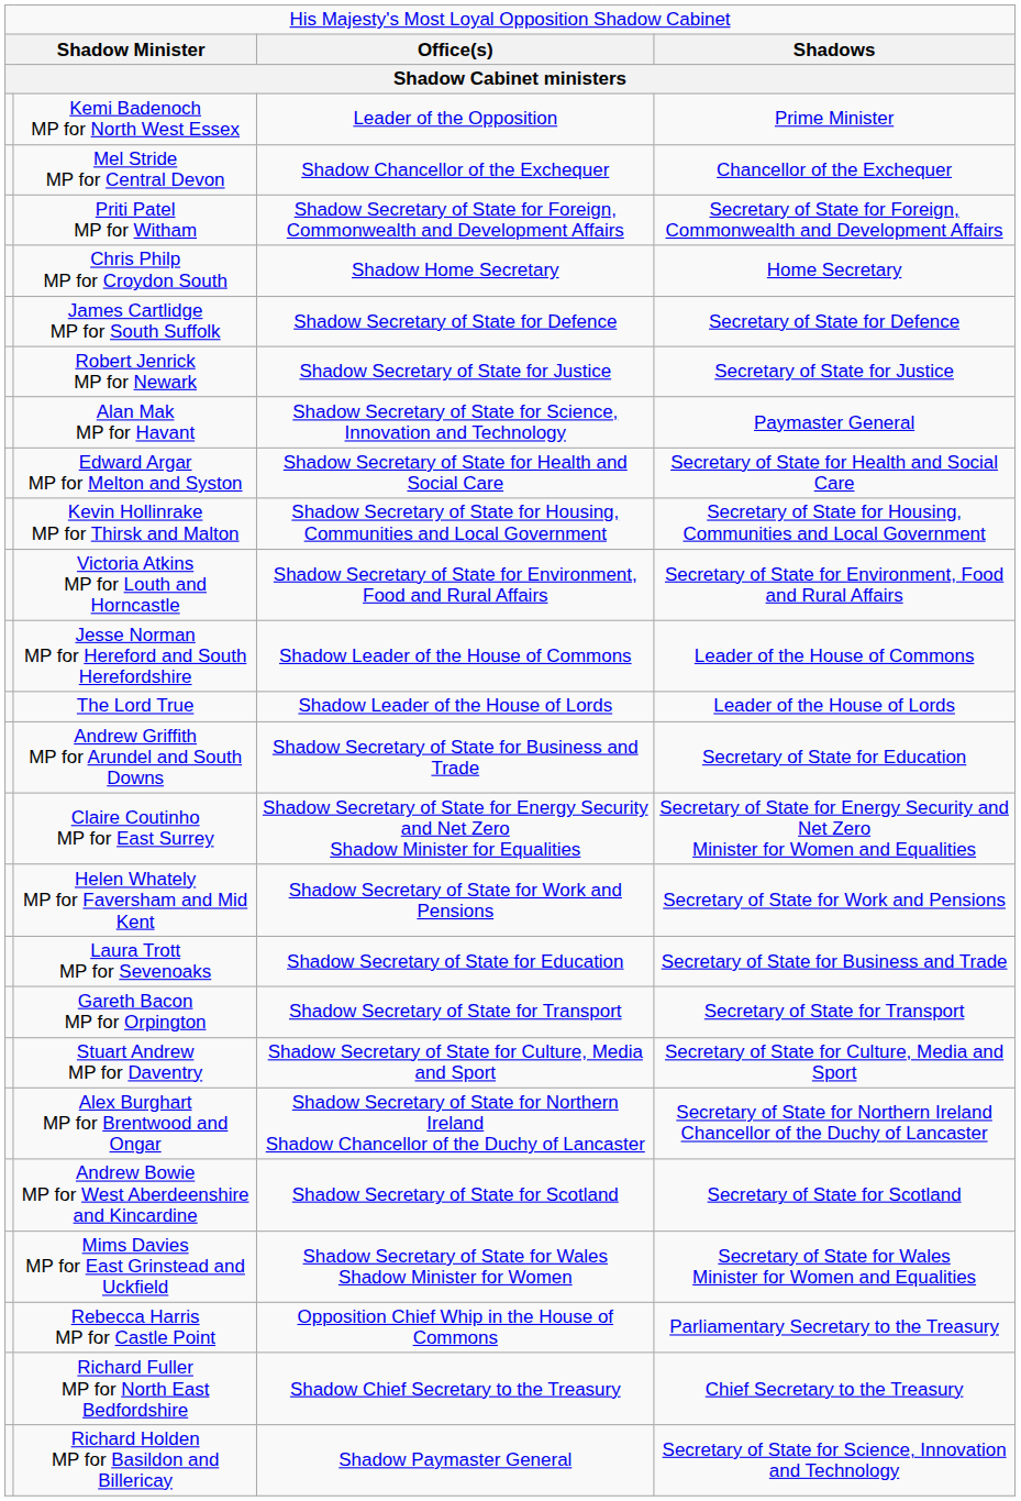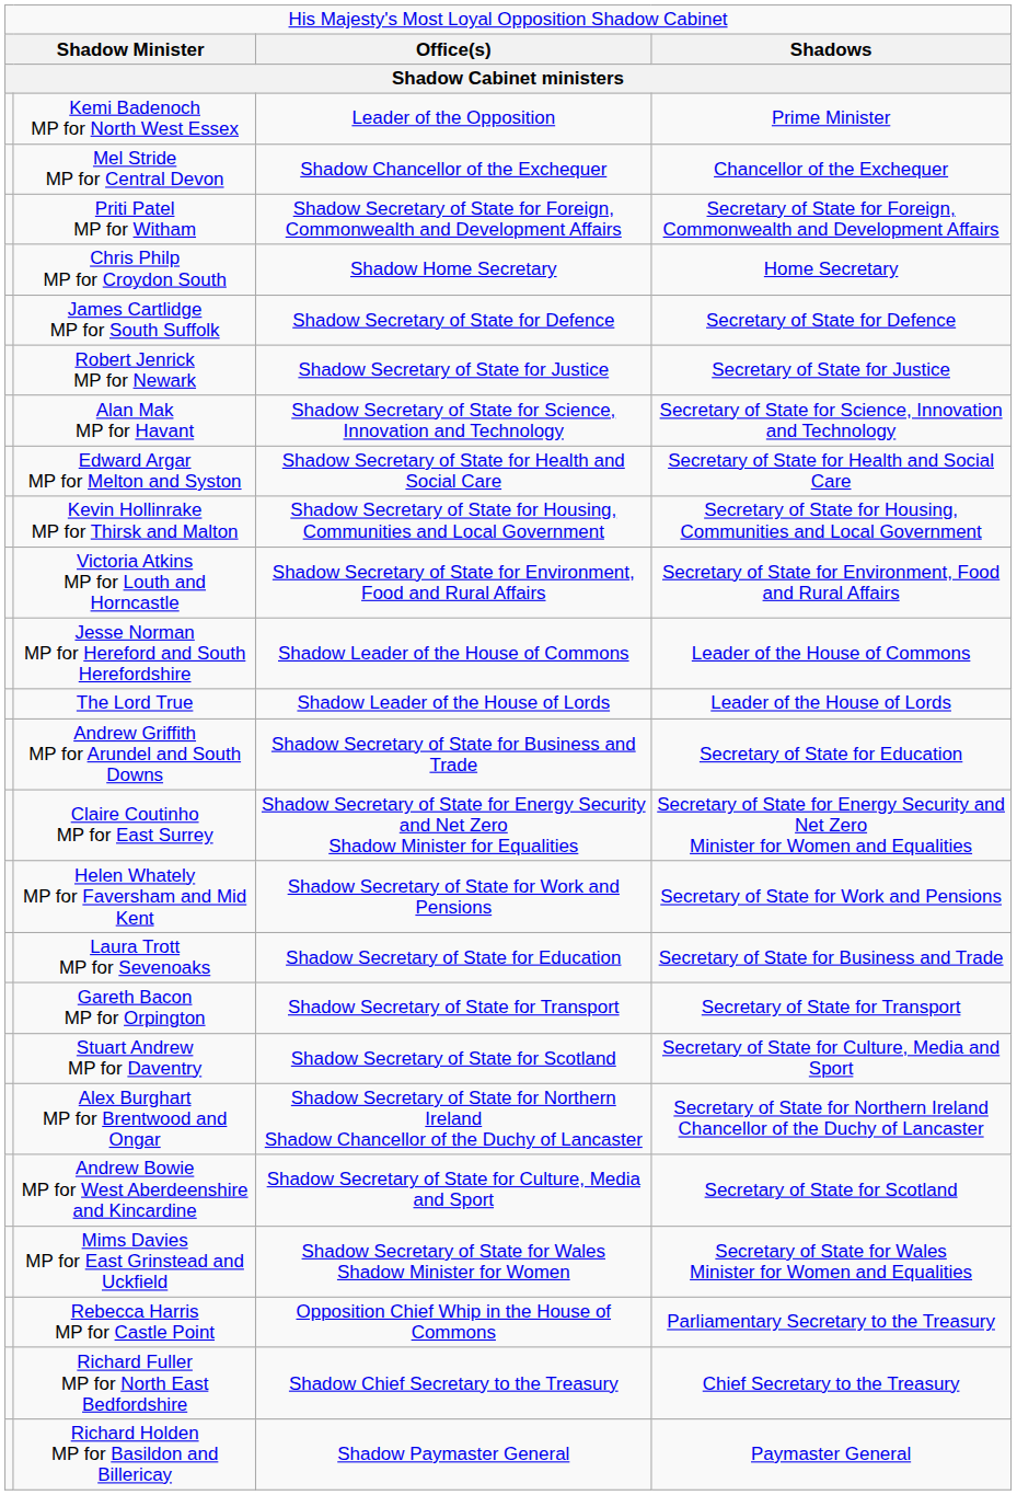Alan Mak MP for Havant | column 4: Paymaster General -> Secretary of State for Science, Innovation and Technology
Stuart Andrew MP for Daventry | column 3: Shadow Secretary of State for Culture, Media and Sport -> Shadow Secretary of State for Scotland
Andrew Bowie MP for West Aberdeenshire and Kincardine | column 3: Shadow Secretary of State for Scotland -> Shadow Secretary of State for Culture, Media and Sport
Richard Holden MP for Basildon and Billericay | column 4: Secretary of State for Science, Innovation and Technology -> Paymaster General
